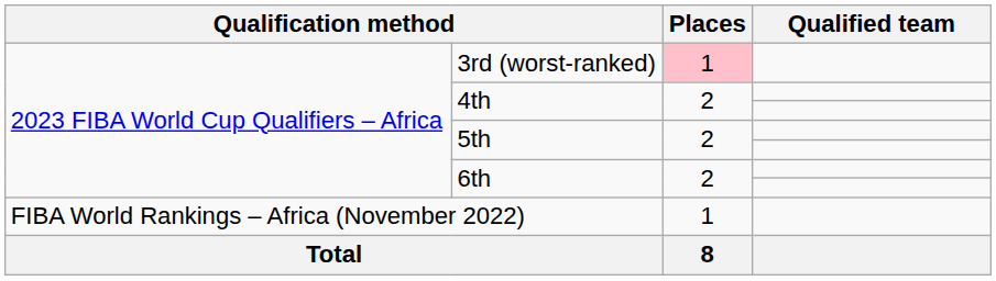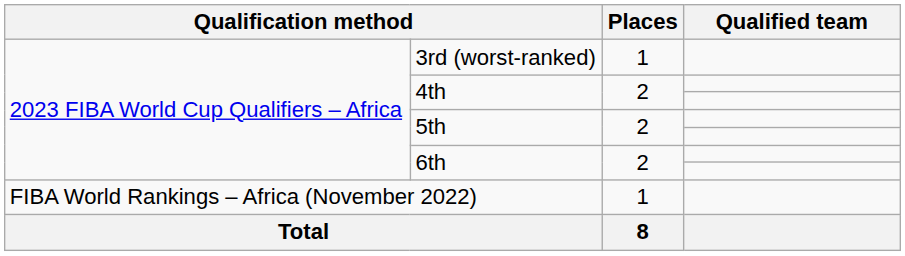3rd (worst-ranked) | Places: pink background -> no background
